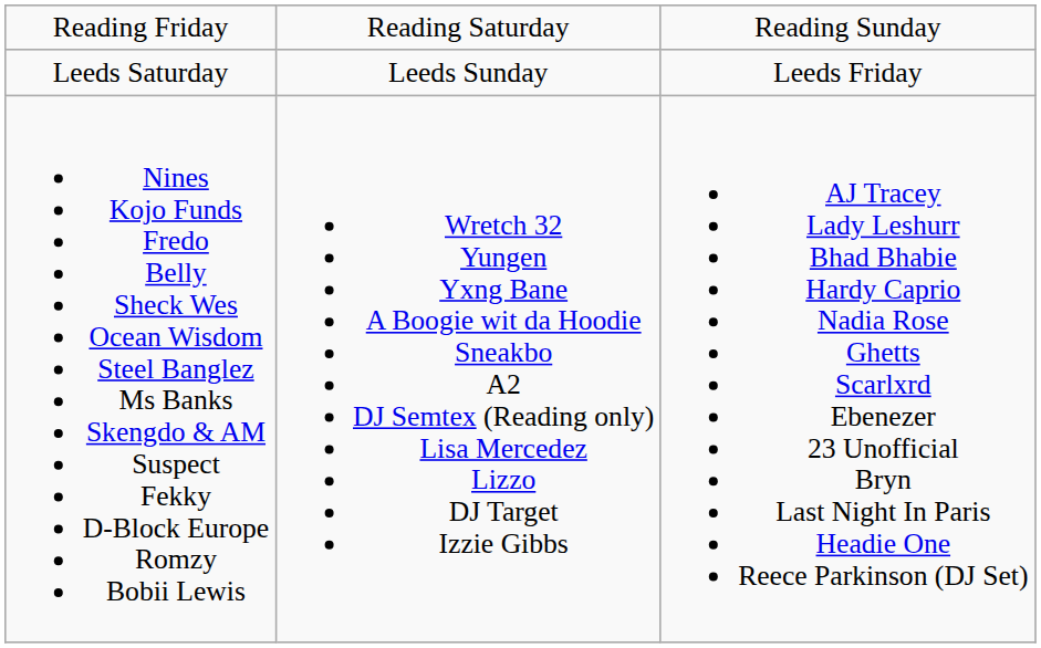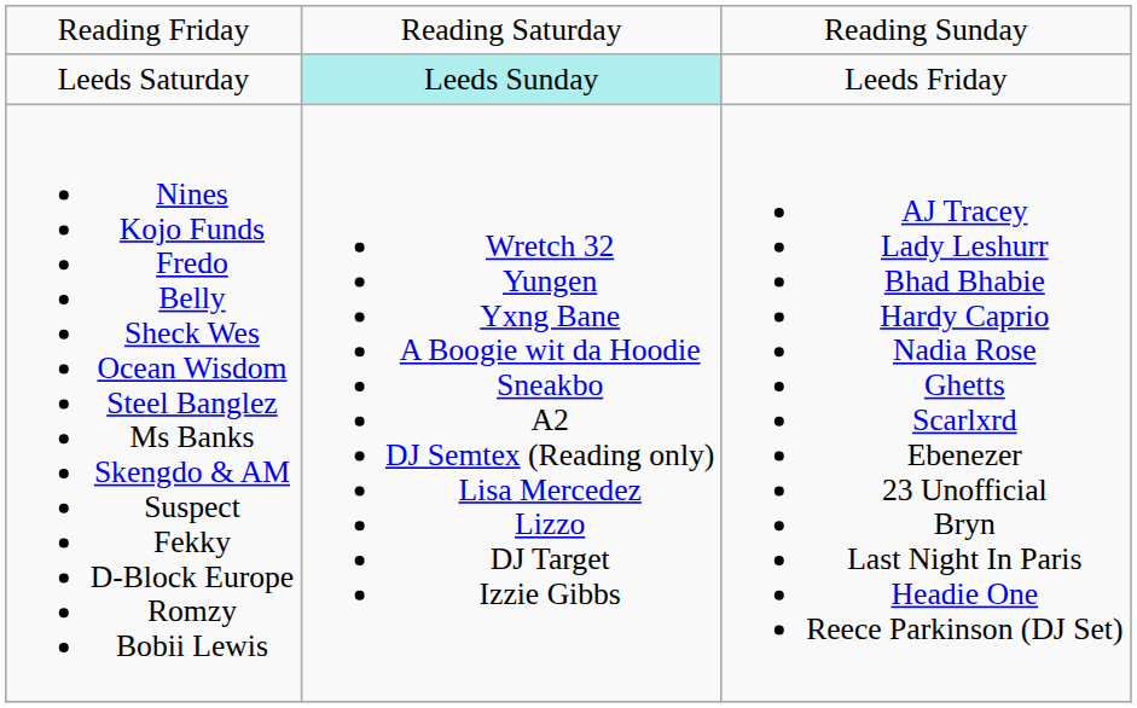Leeds Saturday | column 2: no background -> paleturquoise background
